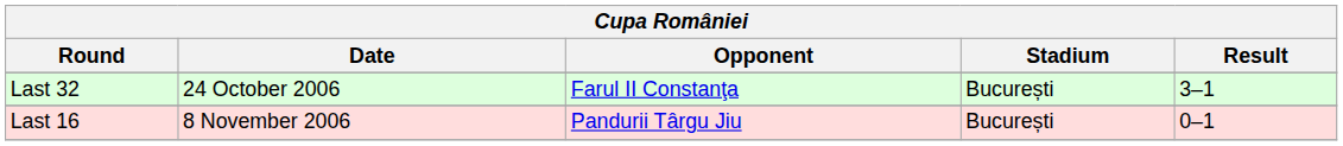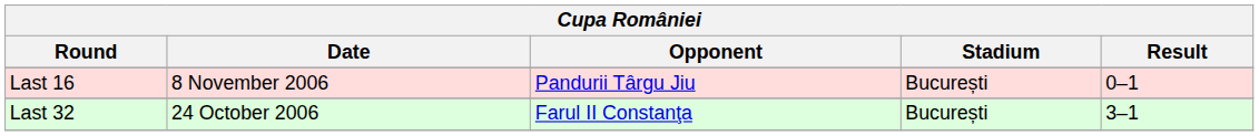rows swapped: Last 32 <-> Last 16
